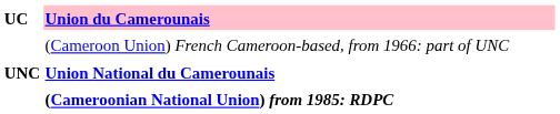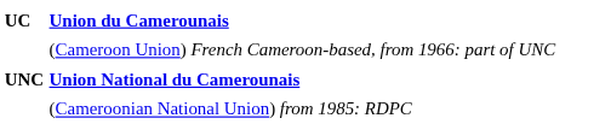Union du Camerounais | column 2: pink background -> no background
(Cameroonian National Union) from 1985: RDPC | column 2: bold -> normal
